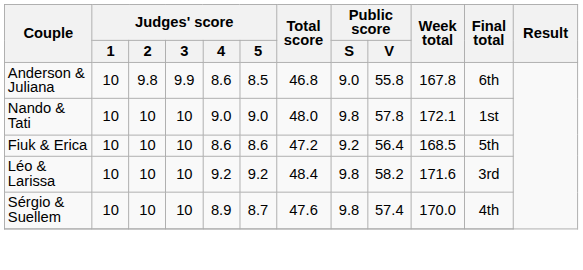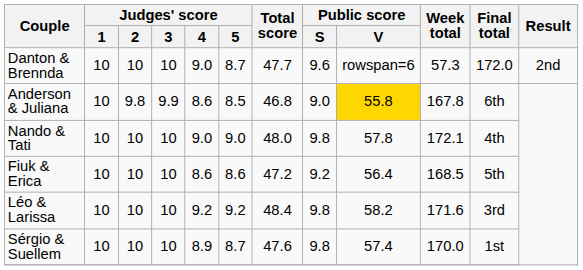+ row: Danton & Brennda | 10 | 10 | 10 | 9.0 | 8.7 | 47.7 | 9.6 | rowspan=6 | 57.3 | 172.0 | 2nd
Anderson & Juliana | Public score / V: no background -> gold background
Nando & Tati | Final total: 1st -> 4th
Sérgio & Suellem | Final total: 4th -> 1st
